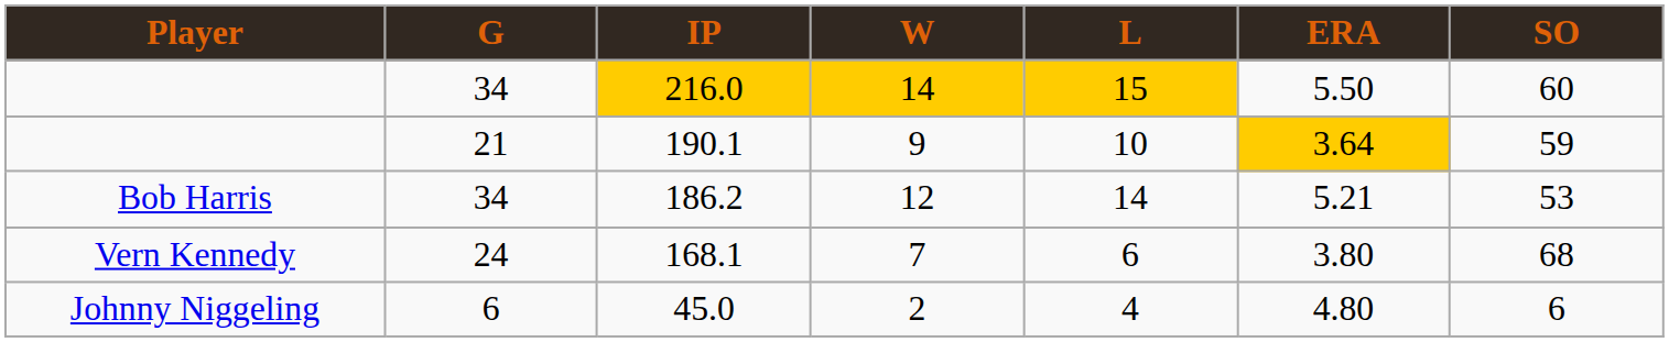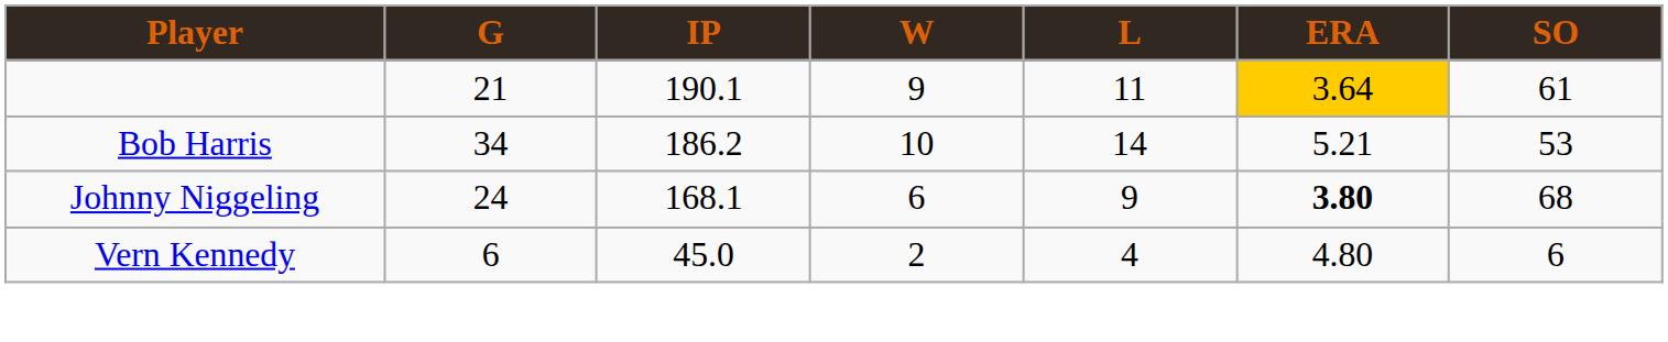- row: 34 | 216.0 | 14 | 15 | 5.50 | 60
190.1 | L: 10 -> 11
190.1 | SO: 59 -> 61
186.2 | W: 12 -> 10
168.1 | Player: Vern Kennedy -> Johnny Niggeling
168.1 | W: 7 -> 6
168.1 | L: 6 -> 9
168.1 | ERA: normal -> bold
45.0 | Player: Johnny Niggeling -> Vern Kennedy
